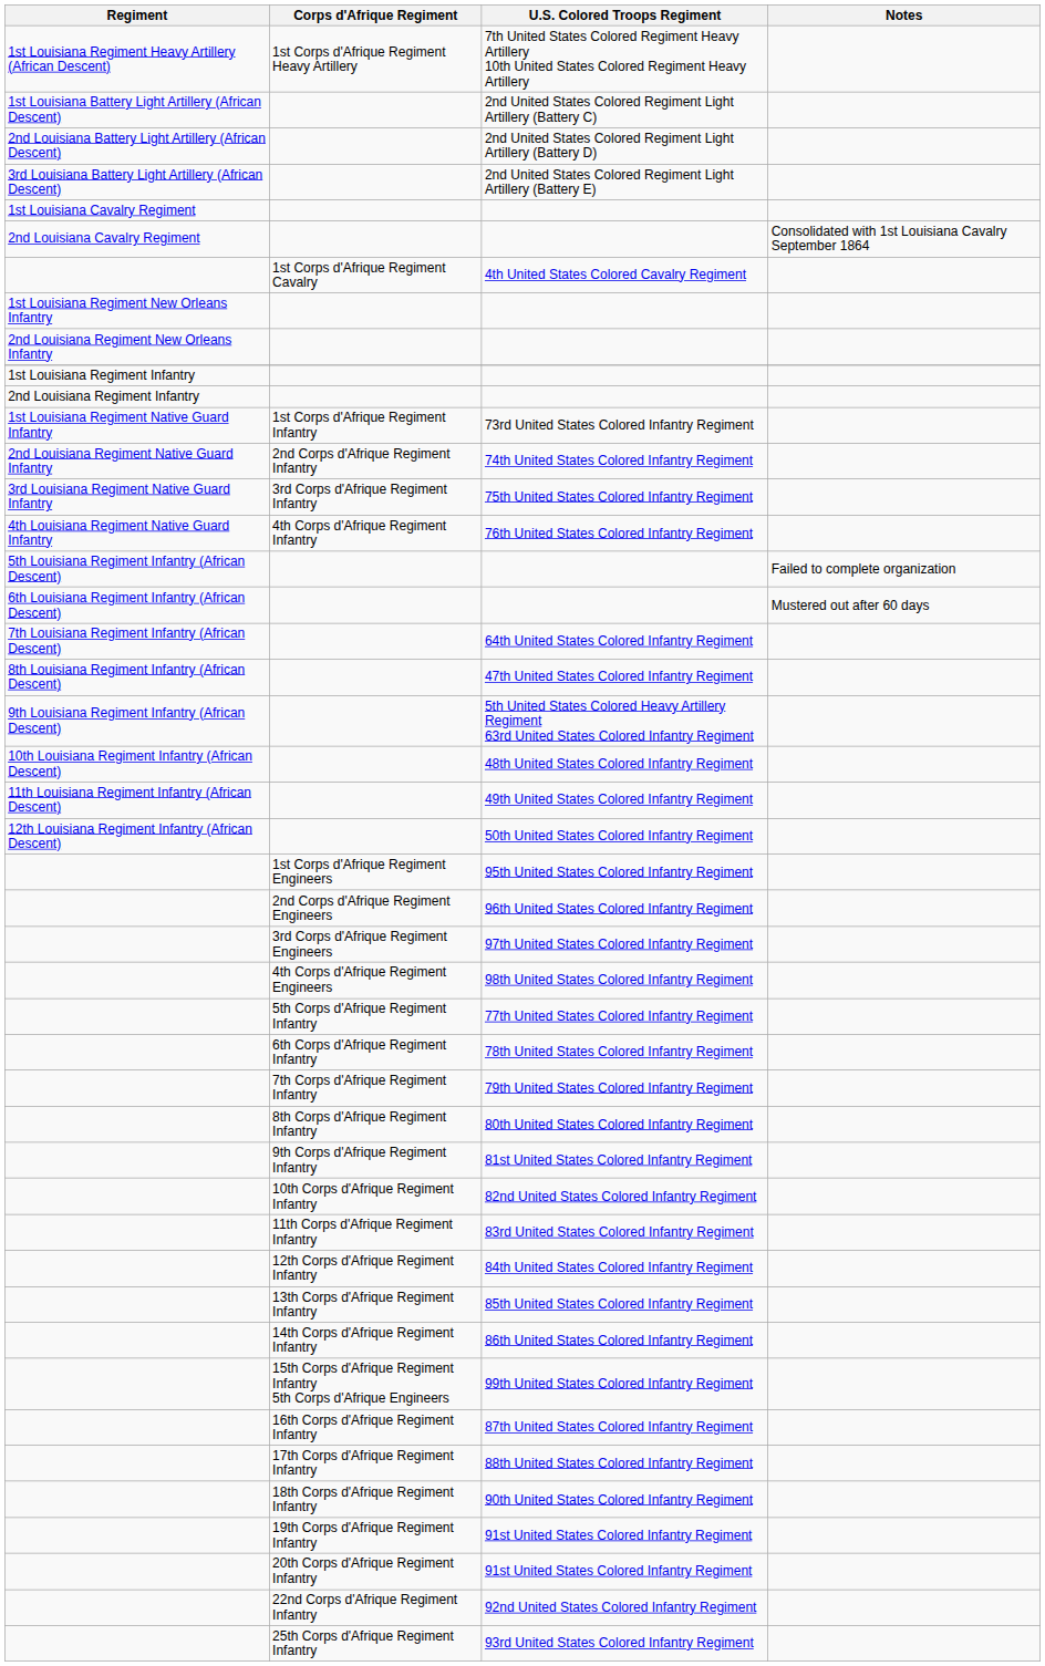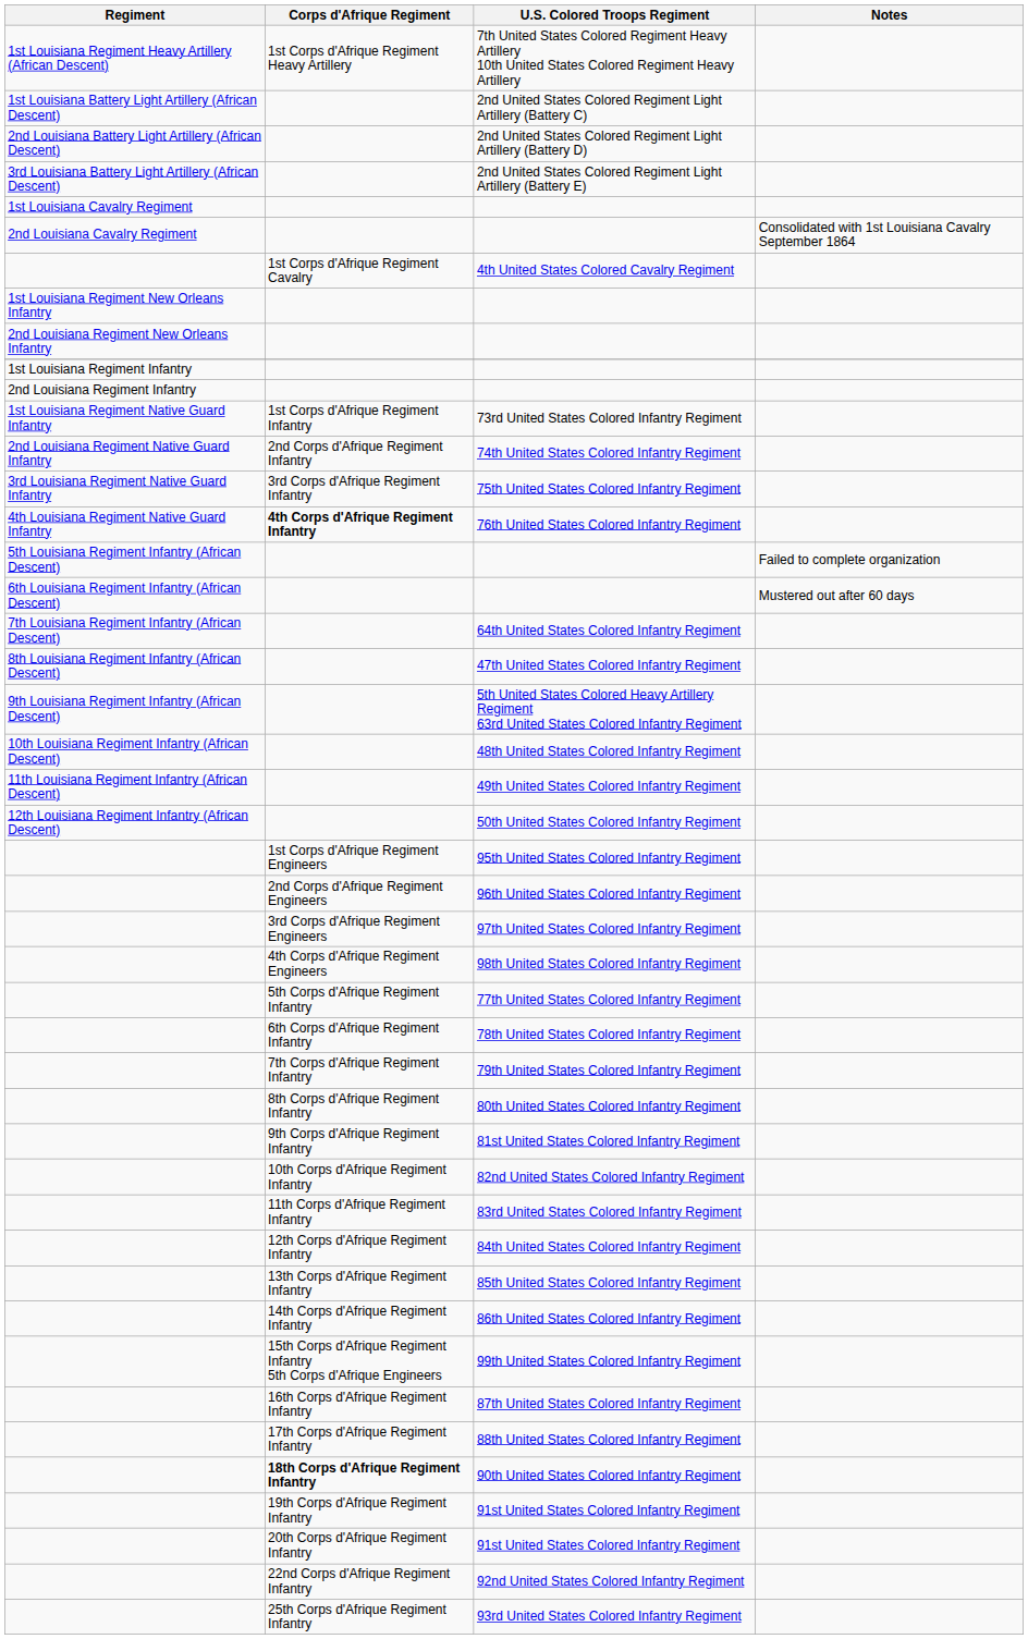76th United States Colored Infantry Regiment | Corps d'Afrique Regiment: normal -> bold
90th United States Colored Infantry Regiment | Corps d'Afrique Regiment: normal -> bold
